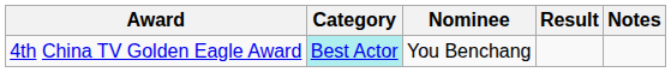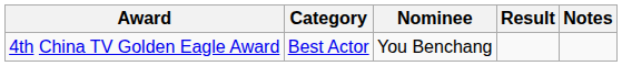4th China TV Golden Eagle Award | Category: paleturquoise background -> no background
